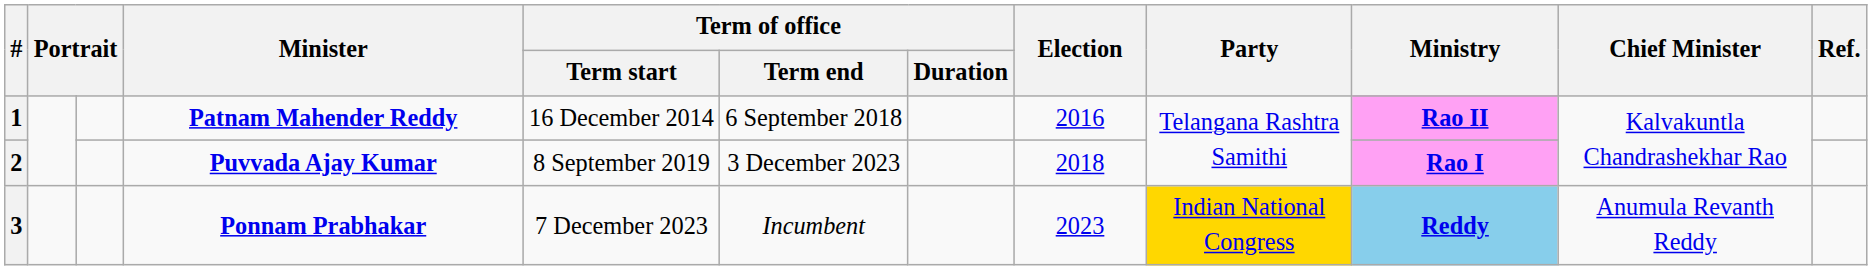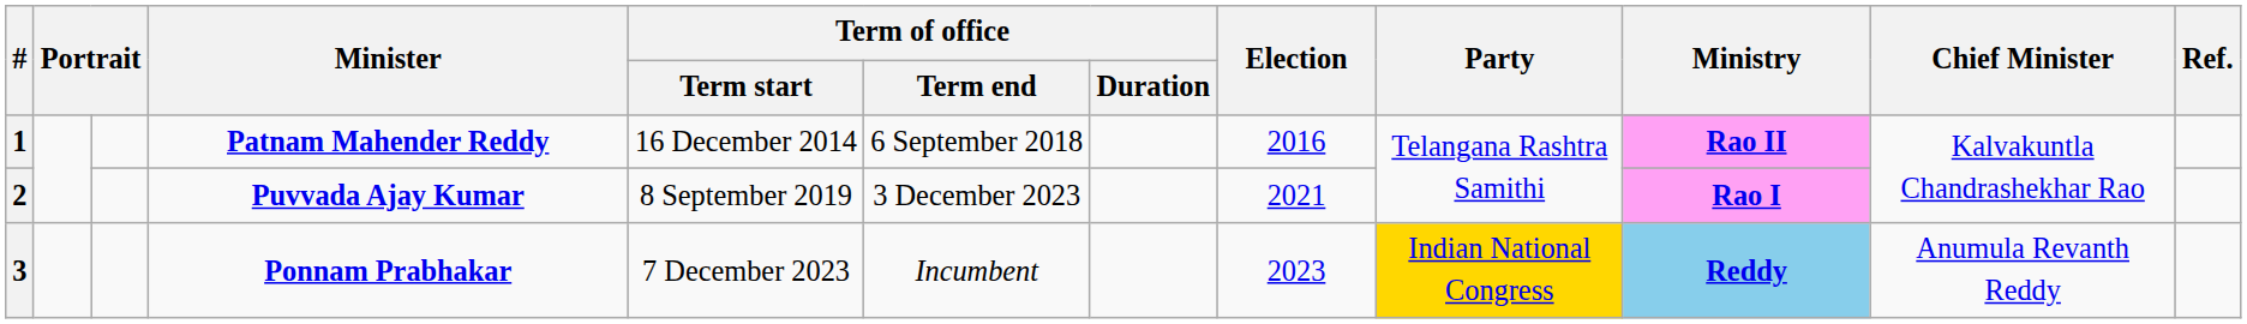2 | Election: 2018 -> 2021
